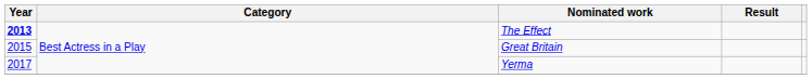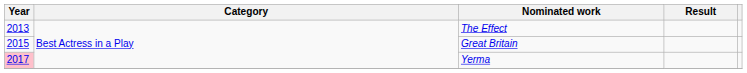The Effect | Year: bold -> normal
Yerma | Year: no background -> pink background
